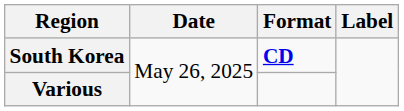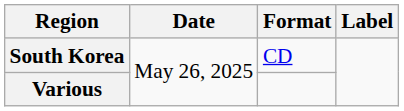South Korea | Format: bold -> normal
